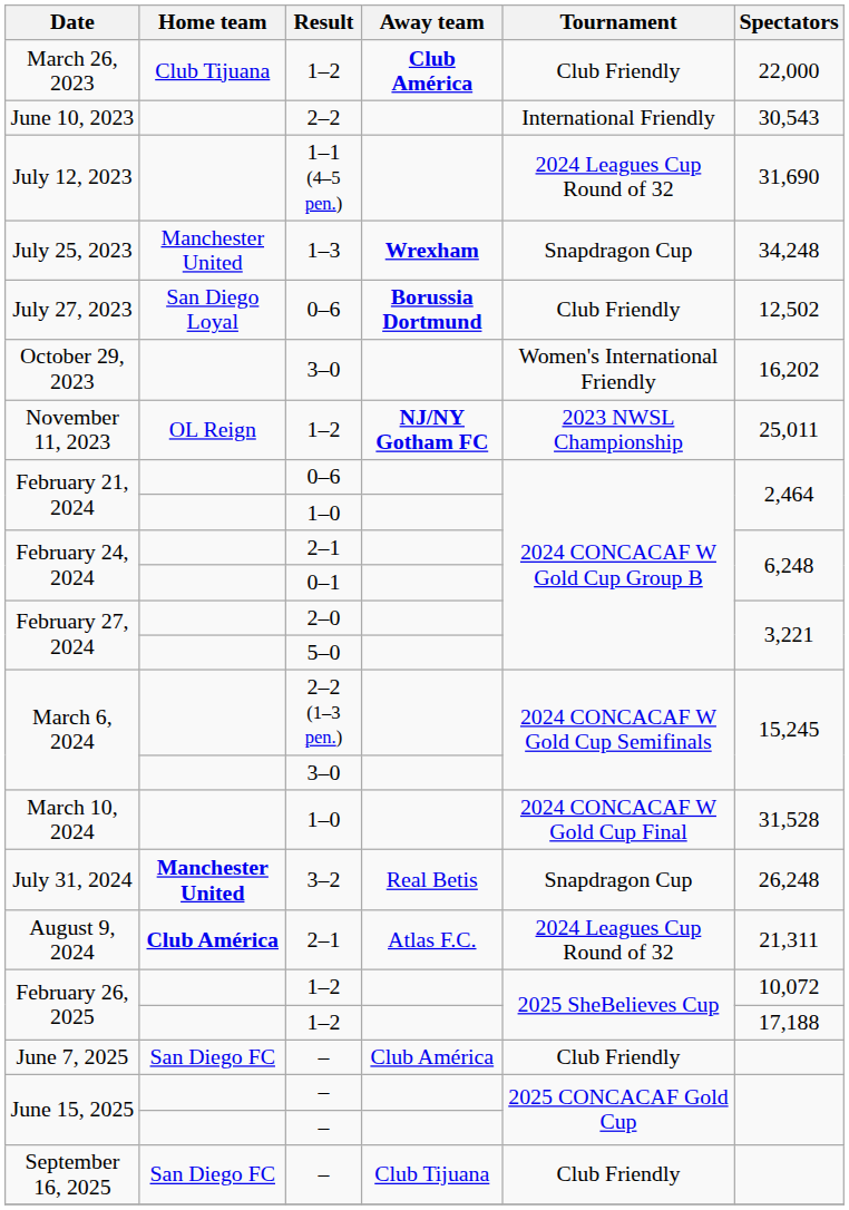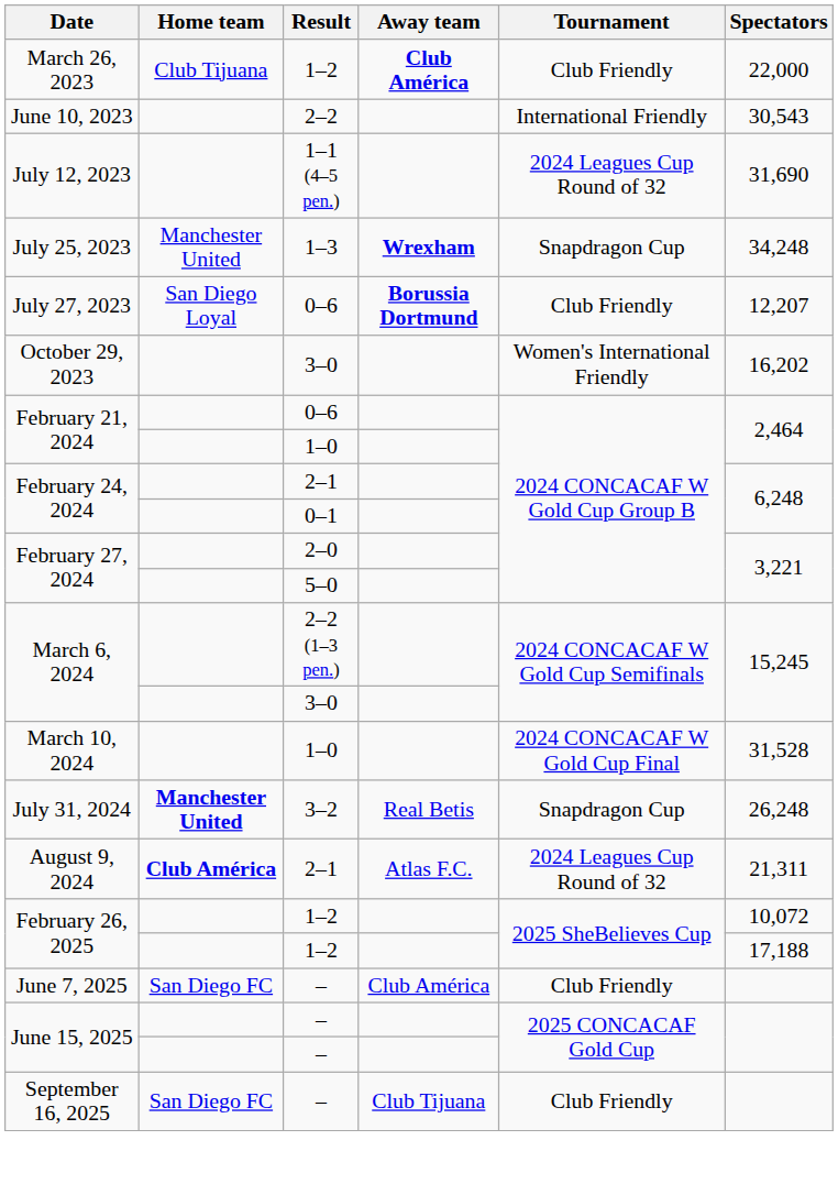July 27, 2023 | Spectators: 12,502 -> 12,207
- row: November 11, 2023 | OL Reign | 1–2 | NJ/NY Gotham FC | 2023 NWSL Championship | 25,011
